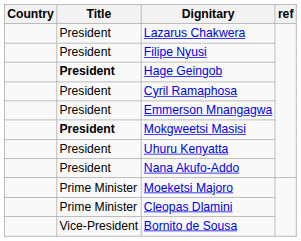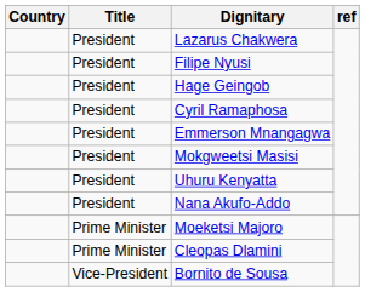Hage Geingob | Title: bold -> normal
Mokgweetsi Masisi | Title: bold -> normal
